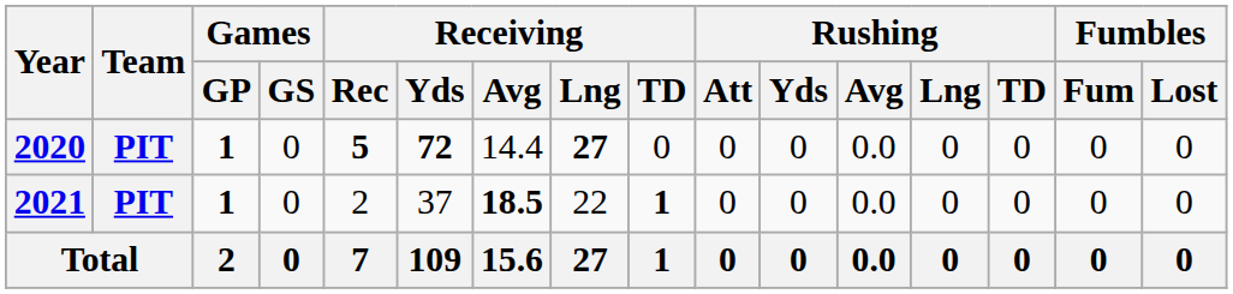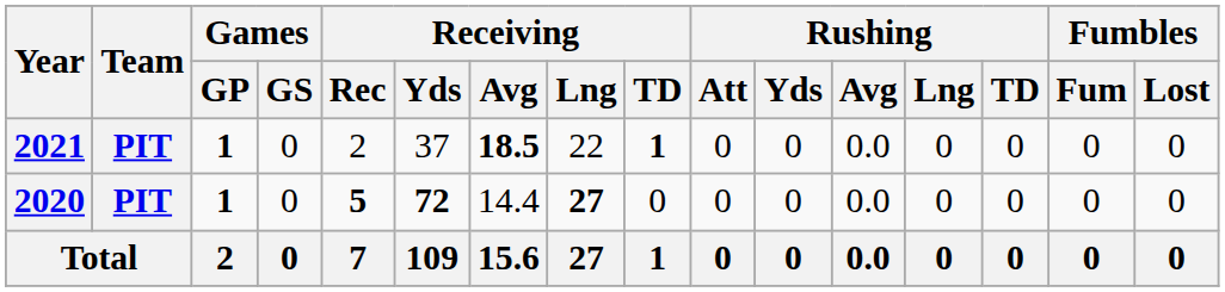rows swapped: 2020 <-> 2021
